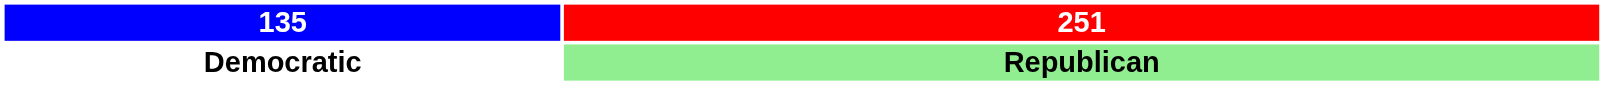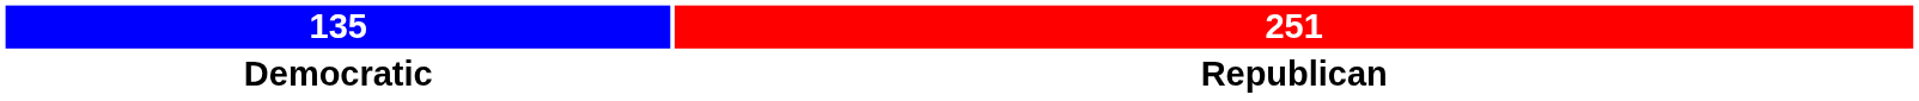Democratic | 251: lightgreen background -> no background
